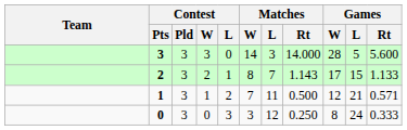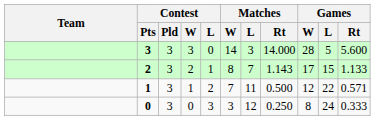row 5 | Games / L: 21 -> 22
